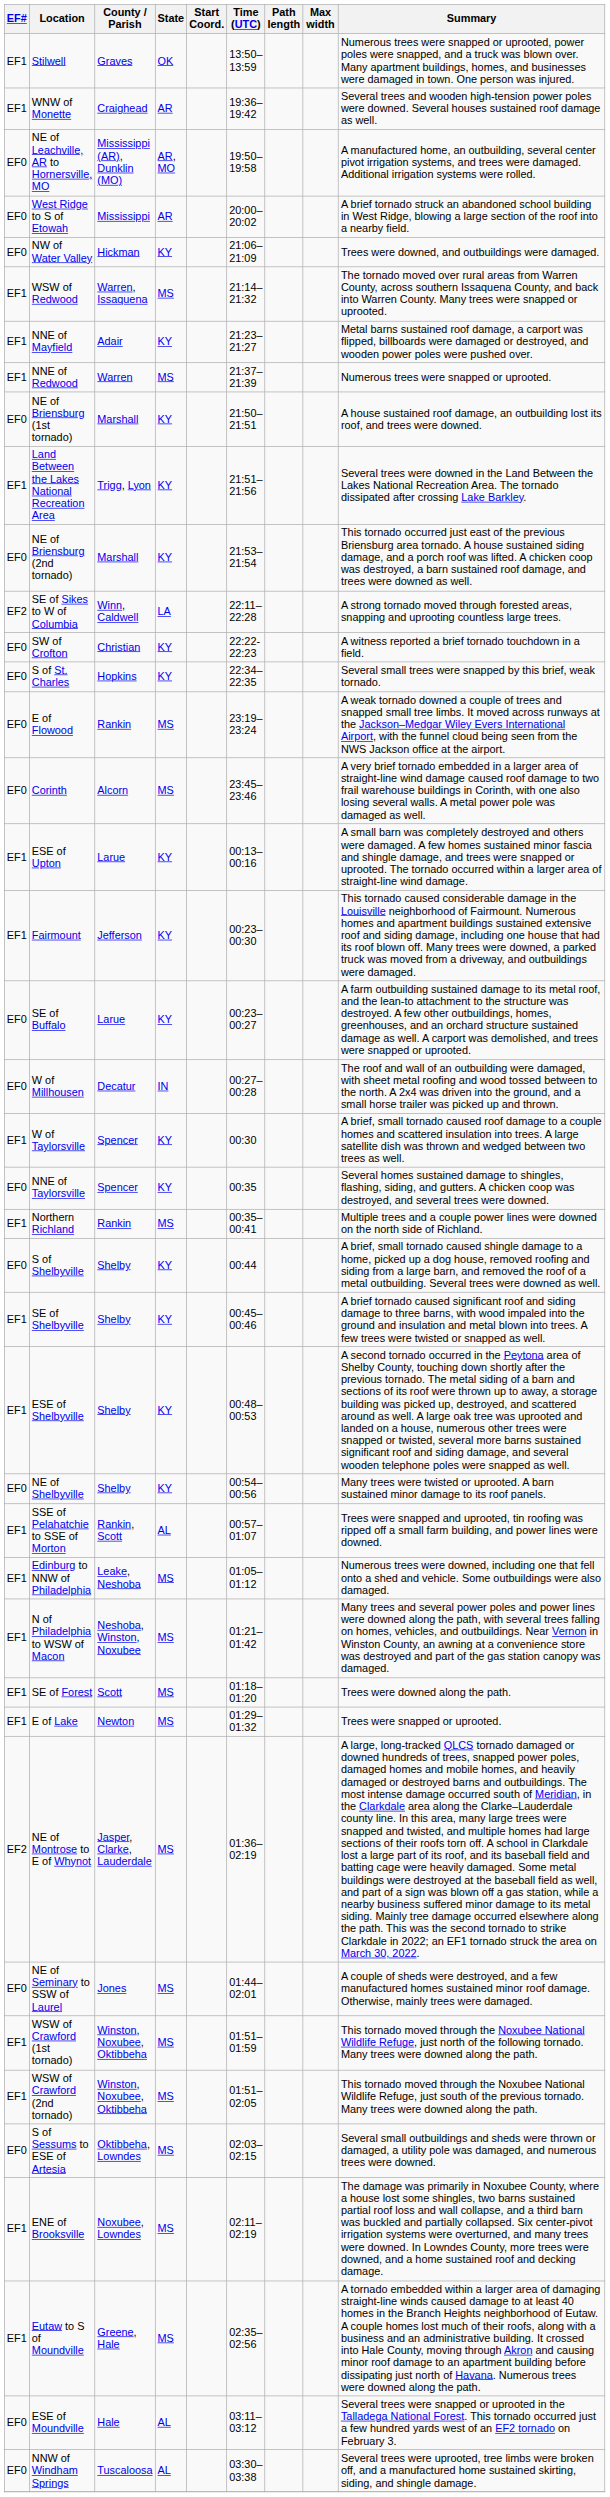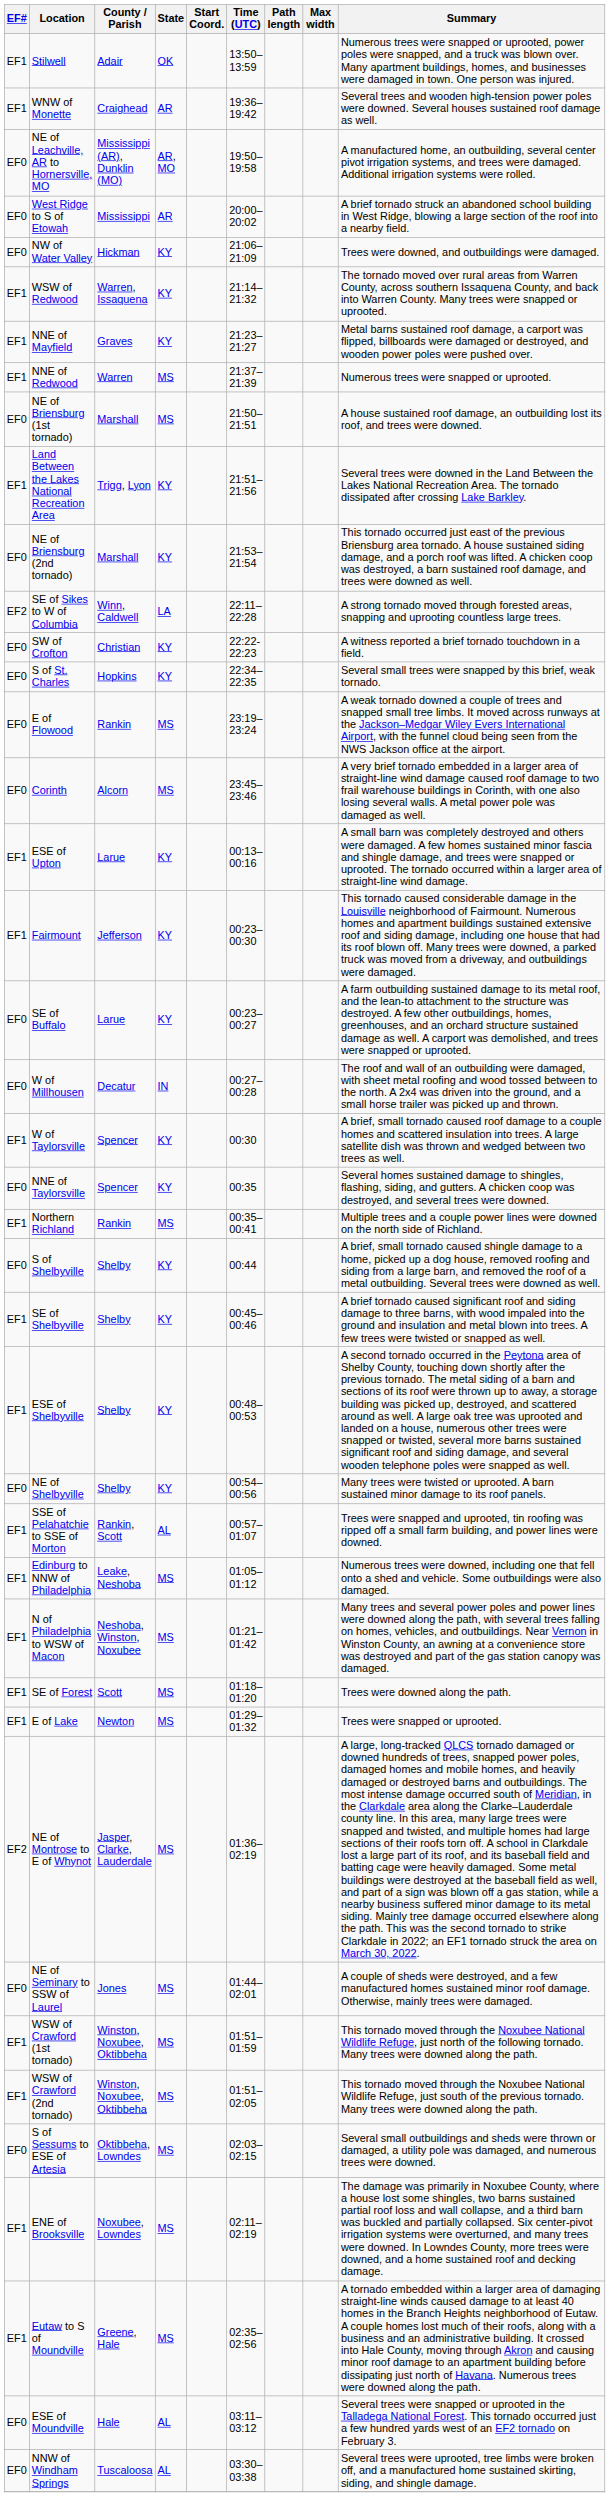Stilwell | County / Parish: Graves -> Adair
WSW of Redwood | State: MS -> KY
NNE of Mayfield | County / Parish: Adair -> Graves
NE of Briensburg (1st tornado) | State: KY -> MS
